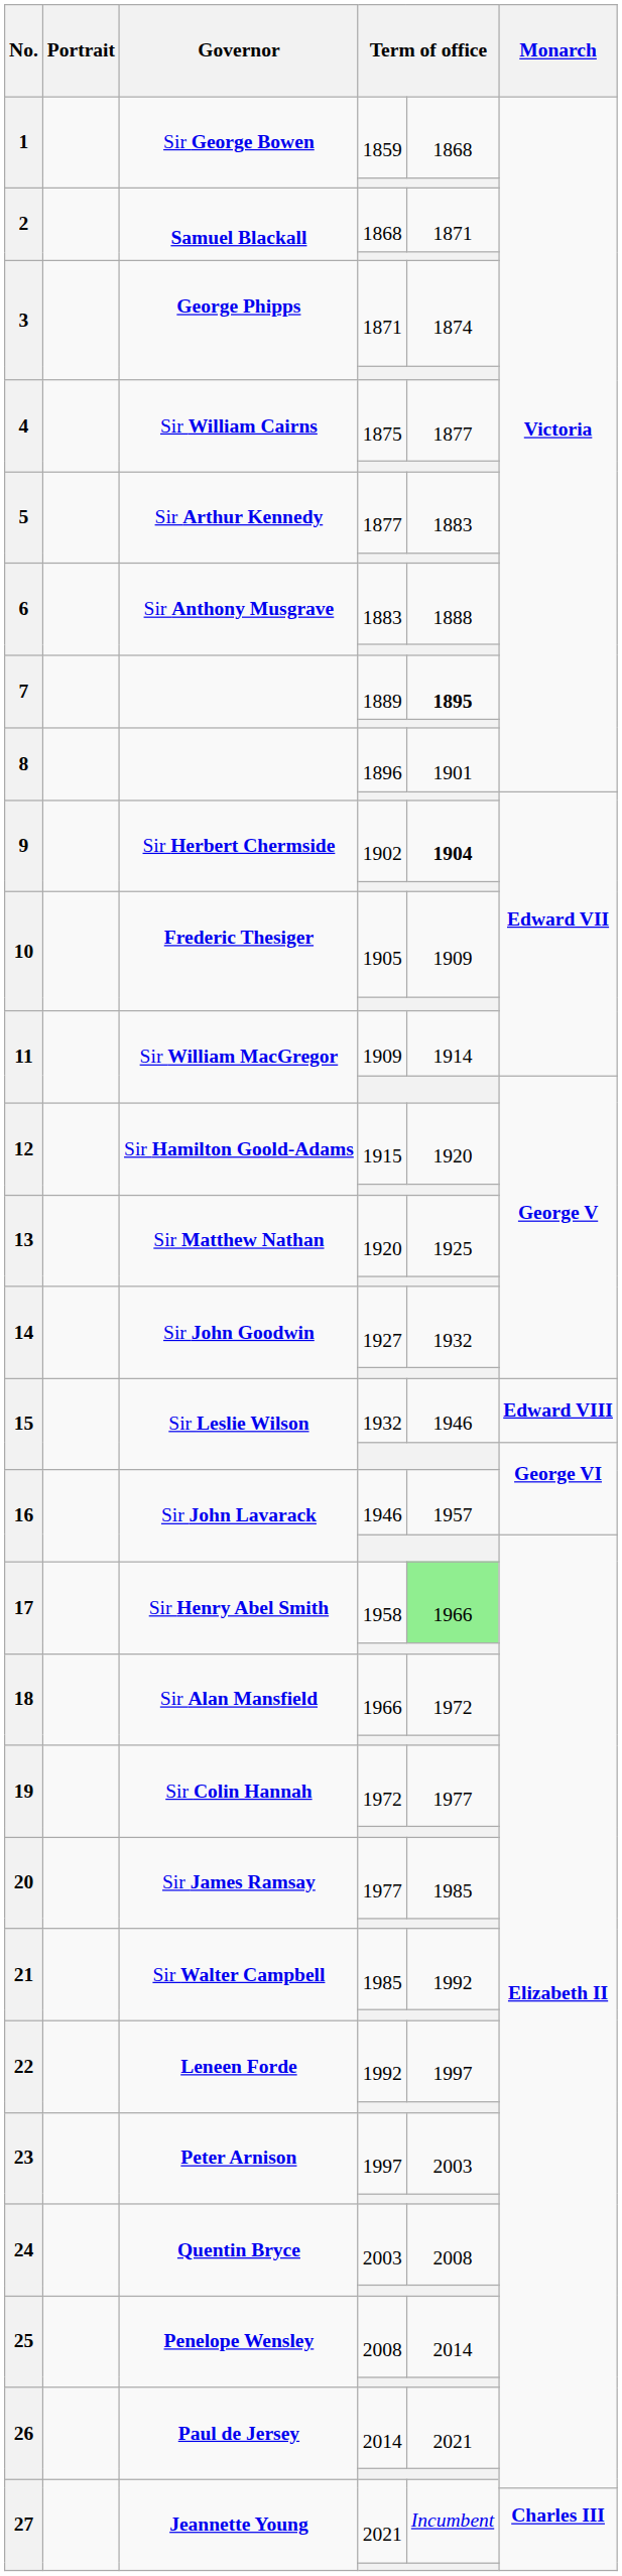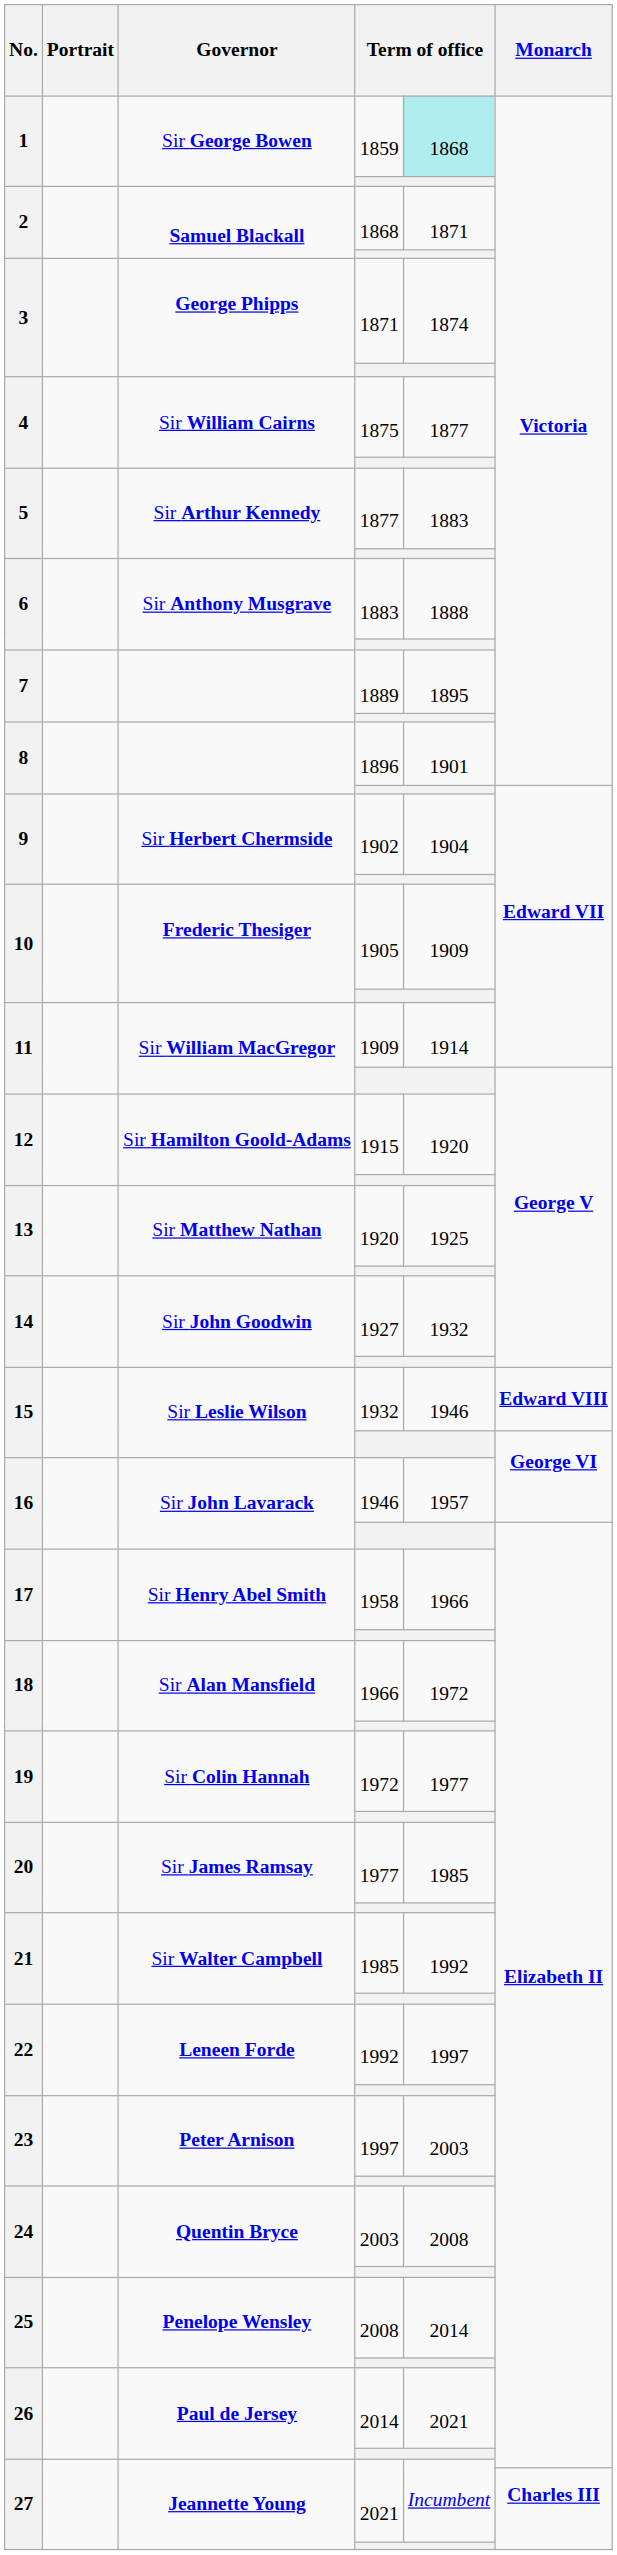1859 | column 5: no background -> paleturquoise background
1889 | column 5: bold -> normal
1902 | column 5: bold -> normal
1958 | column 5: lightgreen background -> no background
